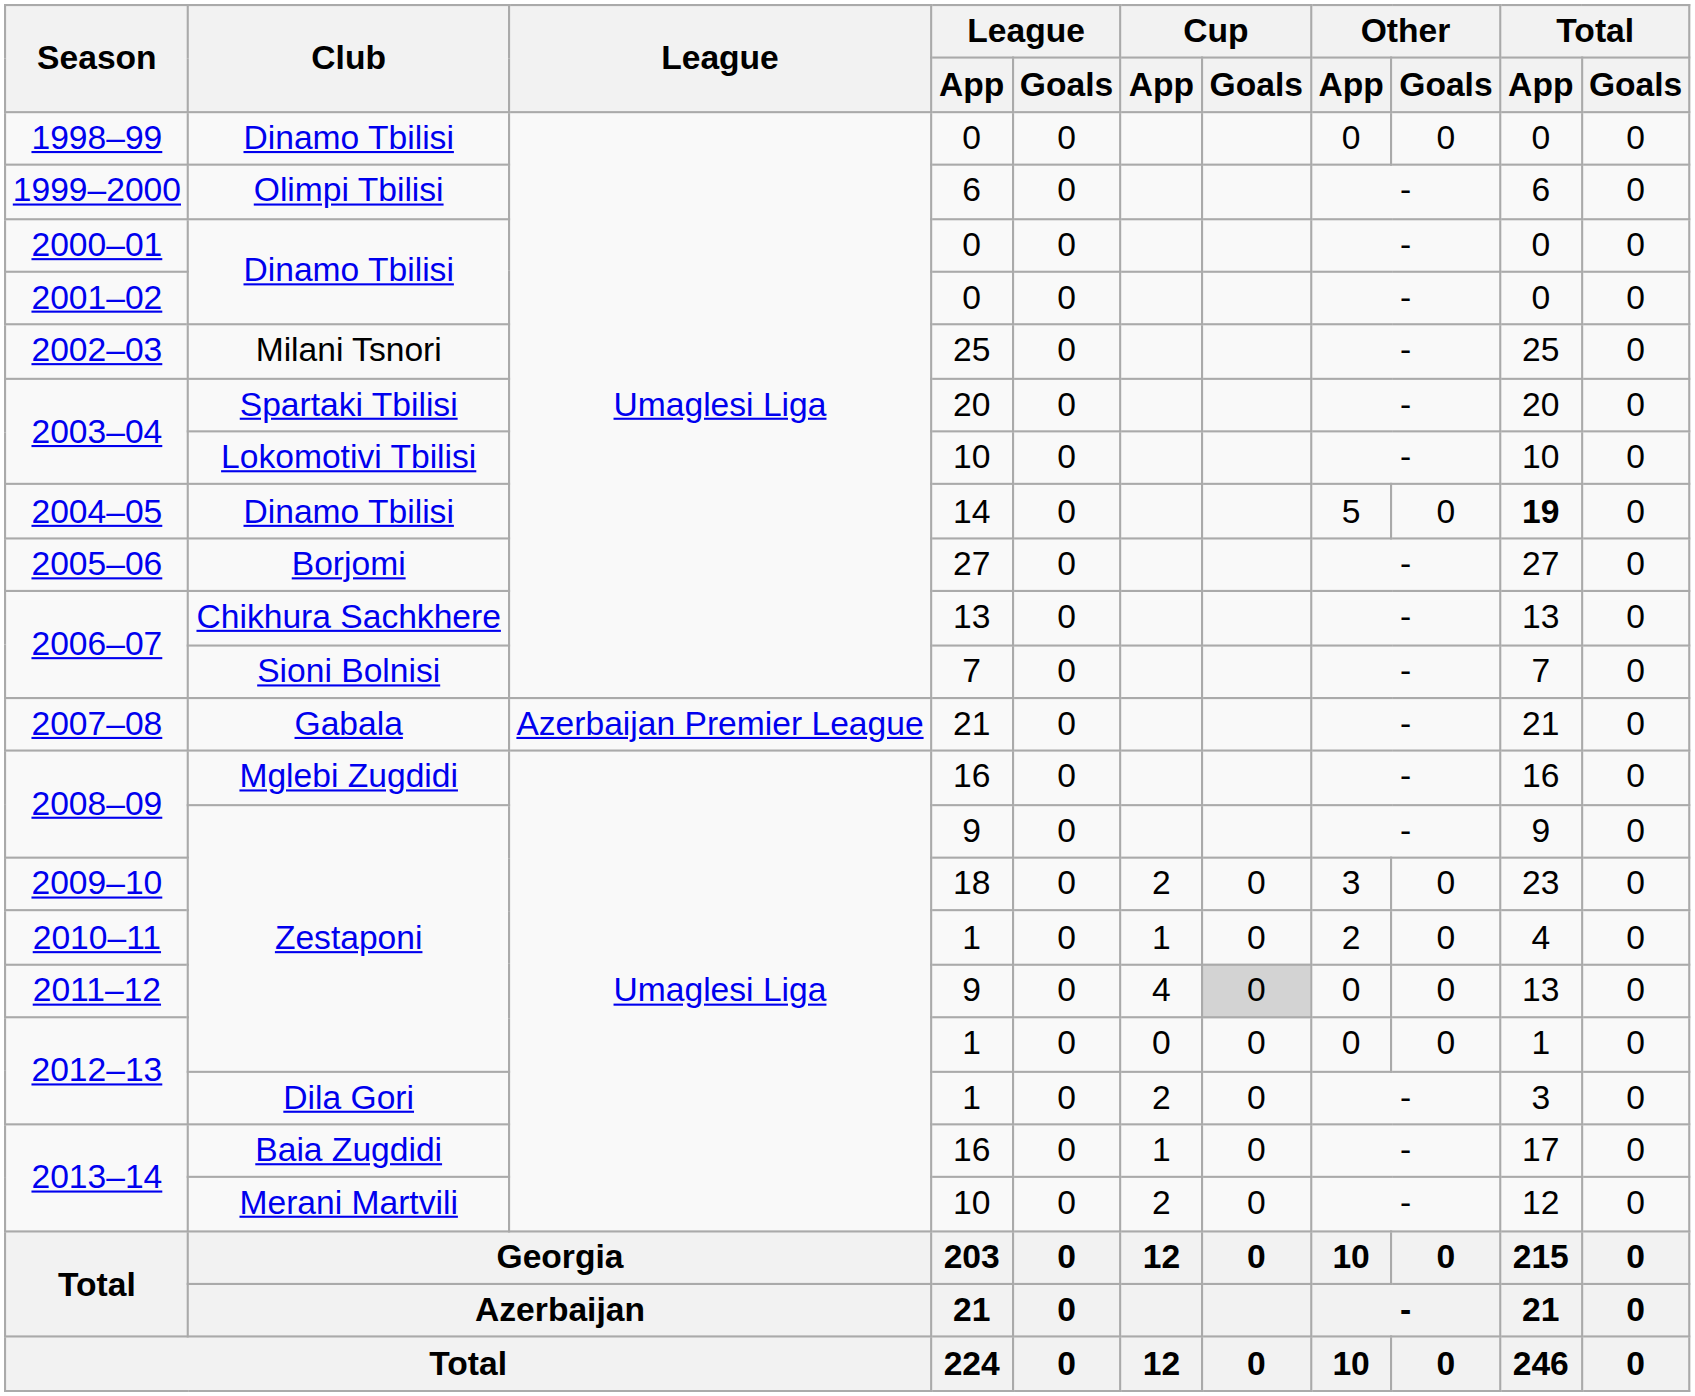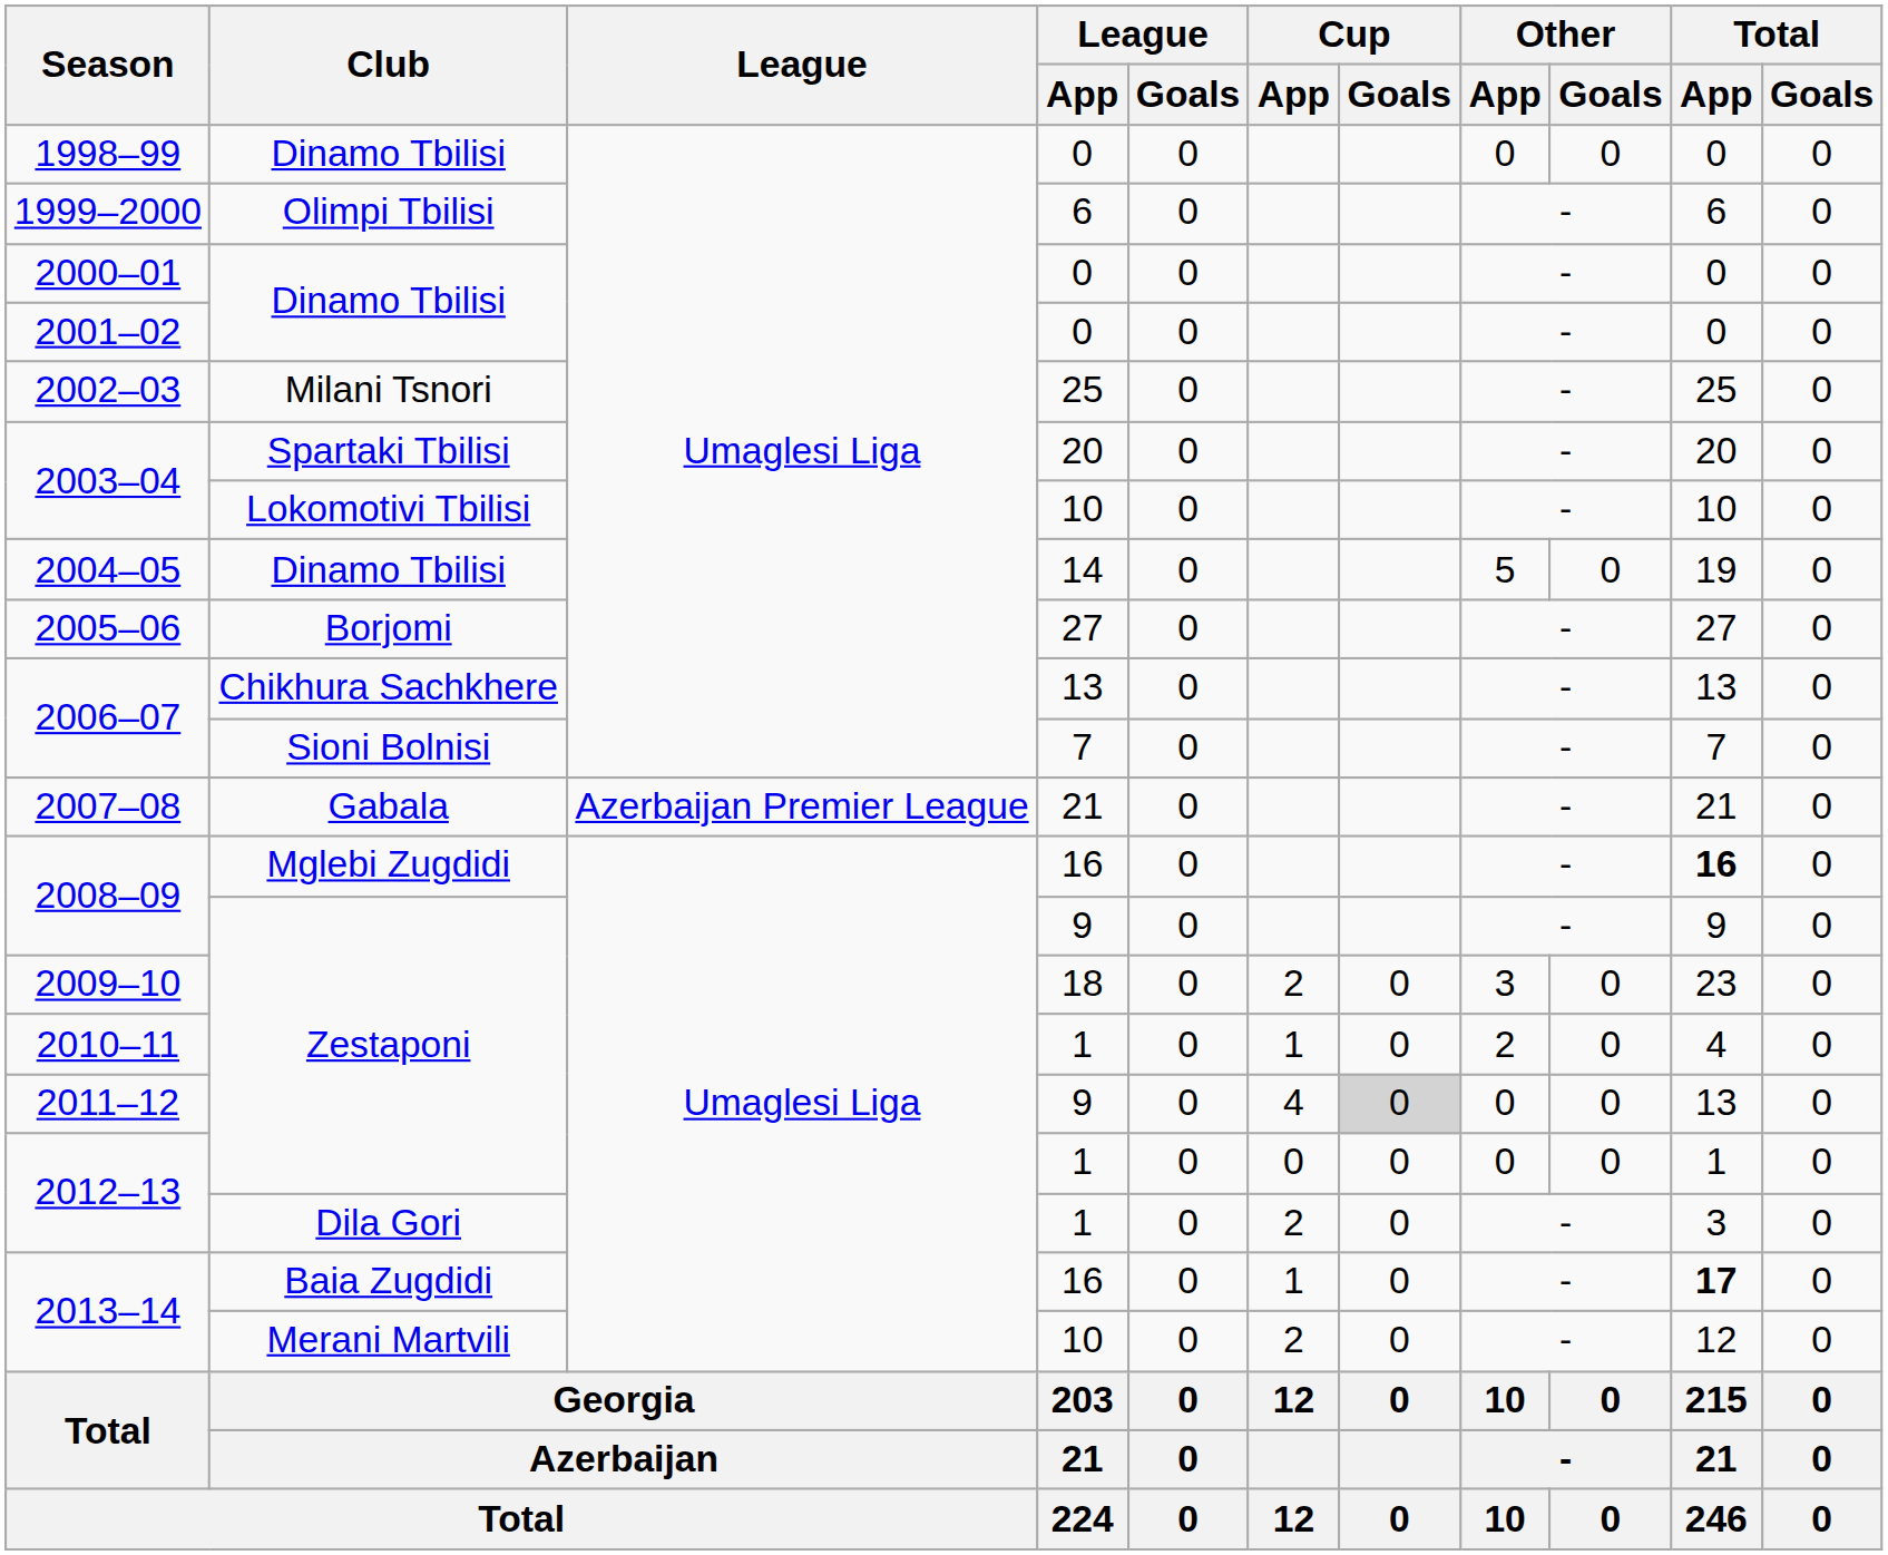2004–05 | Total / App: bold -> normal
2008–09 / Mglebi Zugdidi | Total / App: normal -> bold
2013–14 / Baia Zugdidi | Total / App: normal -> bold
